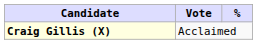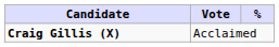Craig Gillis (X) | Candidate: lightyellow background -> no background
